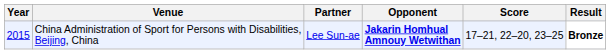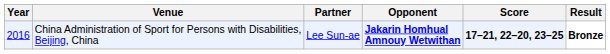row 2 | Year: 2015 -> 2016
row 2 | Score: normal -> bold
